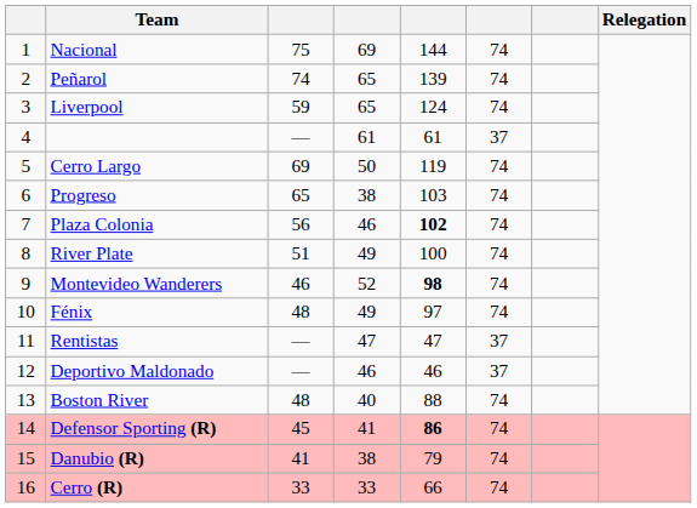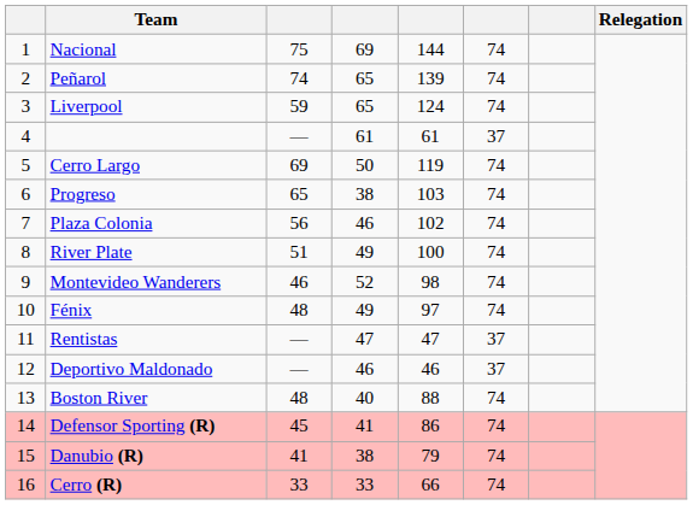Plaza Colonia | column 5: bold -> normal
Montevideo Wanderers | column 5: bold -> normal
Defensor Sporting (R) | column 5: bold -> normal
